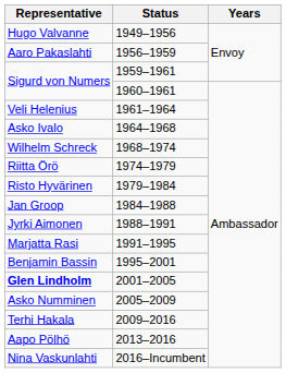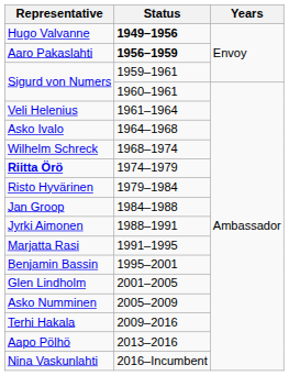Hugo Valvanne | Status: normal -> bold
Aaro Pakaslahti | Status: normal -> bold
Riitta Örö | Representative: normal -> bold
Glen Lindholm | Representative: bold -> normal
